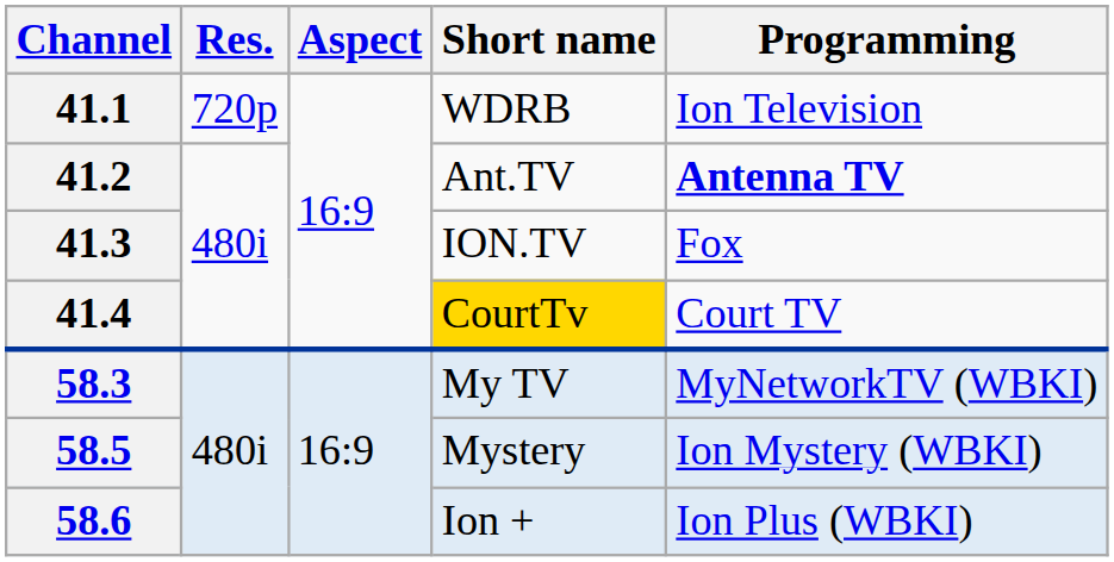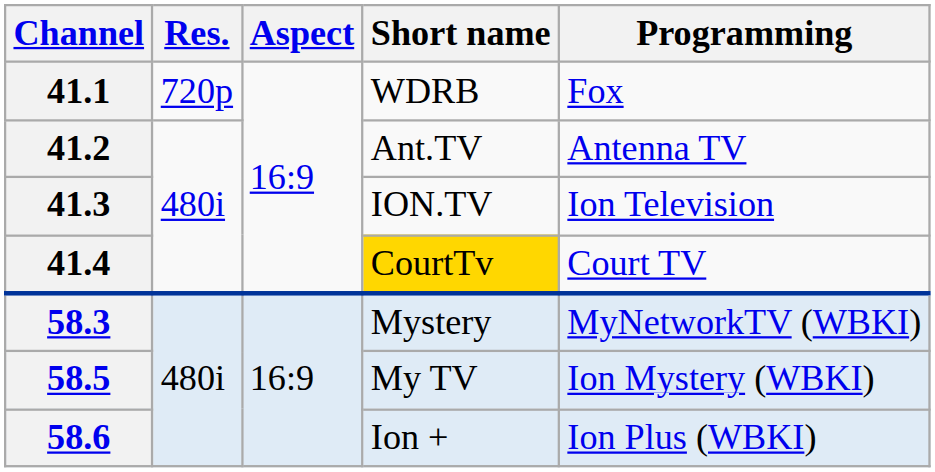41.1 | Programming: Ion Television -> Fox
41.2 | Programming: bold -> normal
41.3 | Programming: Fox -> Ion Television
58.3 | Short name: My TV -> Mystery
58.5 | Short name: Mystery -> My TV
